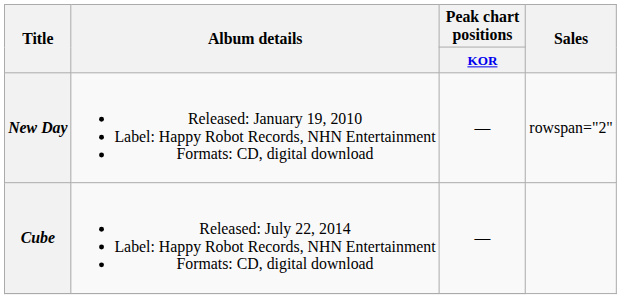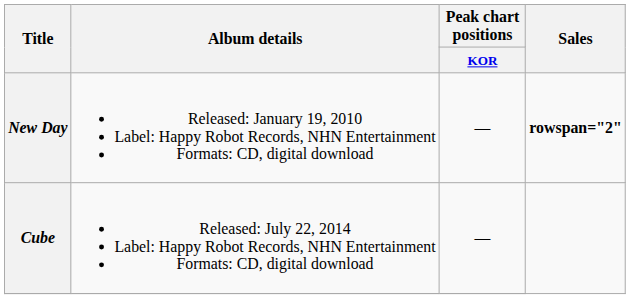New Day | Sales: normal -> bold
